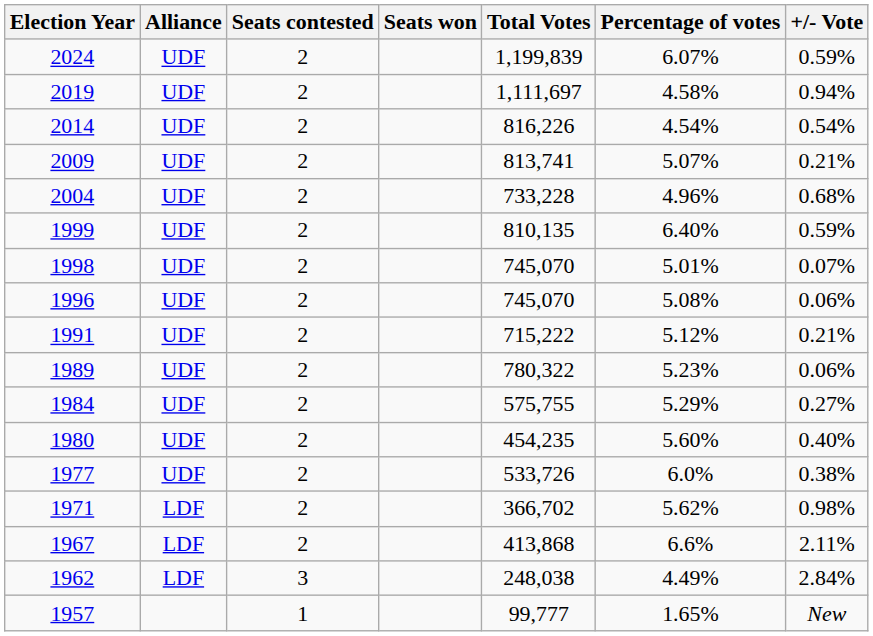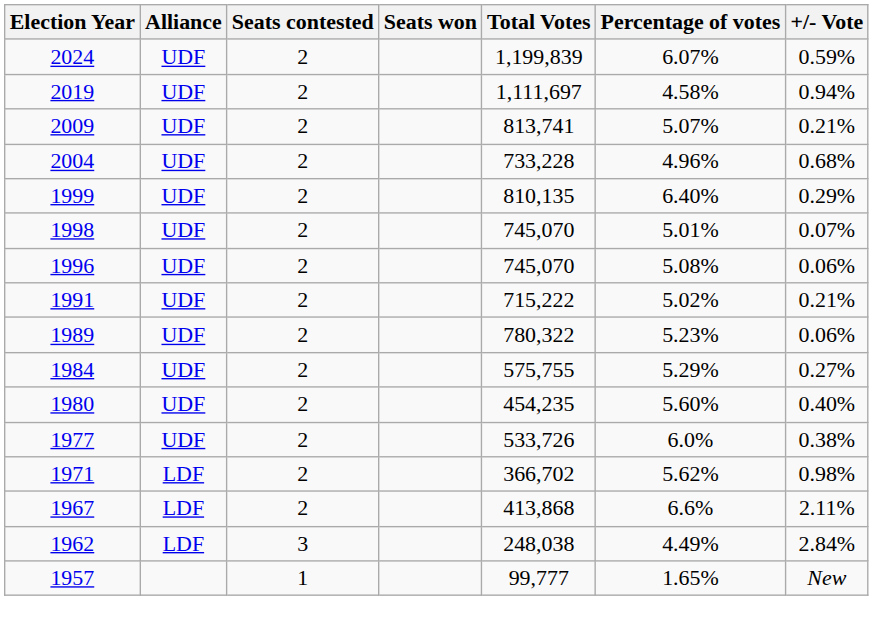- row: 2014 | UDF | 2 | 816,226 | 4.54% | 0.54%
1999 | +/- Vote: 0.59% -> 0.29%
1991 | Percentage of votes: 5.12% -> 5.02%
